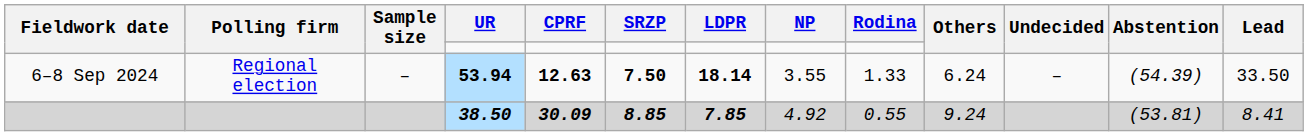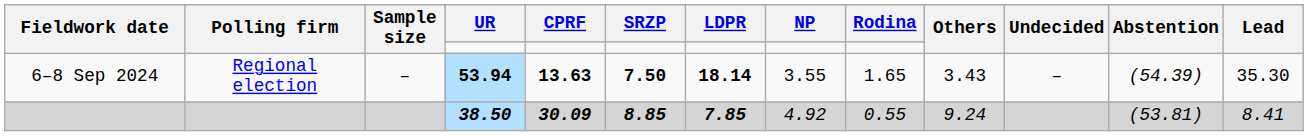6–8 Sep 2024 | CPRF: 12.63 -> 13.63
6–8 Sep 2024 | Rodina: 1.33 -> 1.65
6–8 Sep 2024 | Others: 6.24 -> 3.43
6–8 Sep 2024 | Lead: 33.50 -> 35.30
